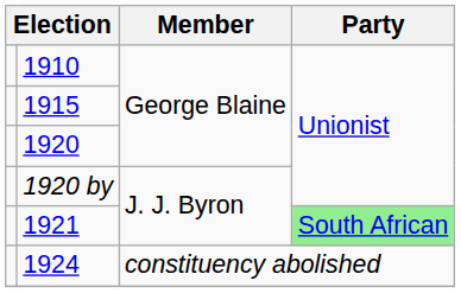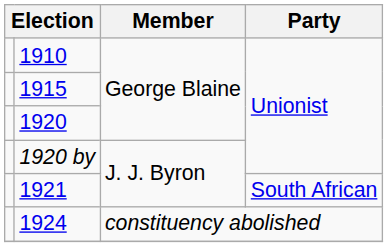1921 | Party: lightgreen background -> no background
